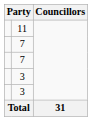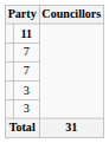11 | column 2: normal -> bold
